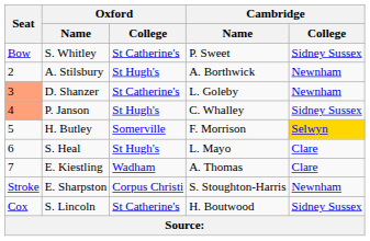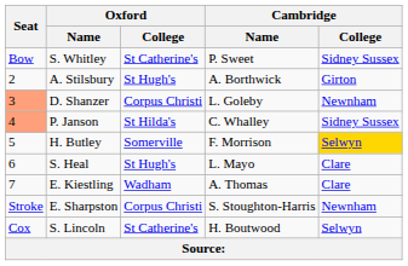A. Stilsbury | Cambridge / College: Newnham -> Girton
D. Shanzer | Oxford / College: St Catherine's -> Corpus Christi
P. Janson | Oxford / College: St Hugh's -> St Hilda's
S. Lincoln | Cambridge / College: Sidney Sussex -> Selwyn
